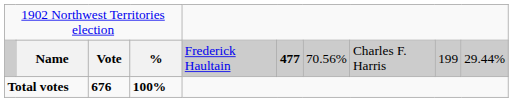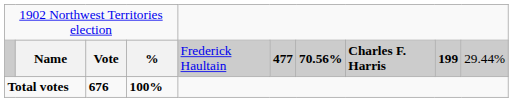row 2 | column 7: normal -> bold
row 2 | column 8: normal -> bold
row 2 | column 9: normal -> bold
